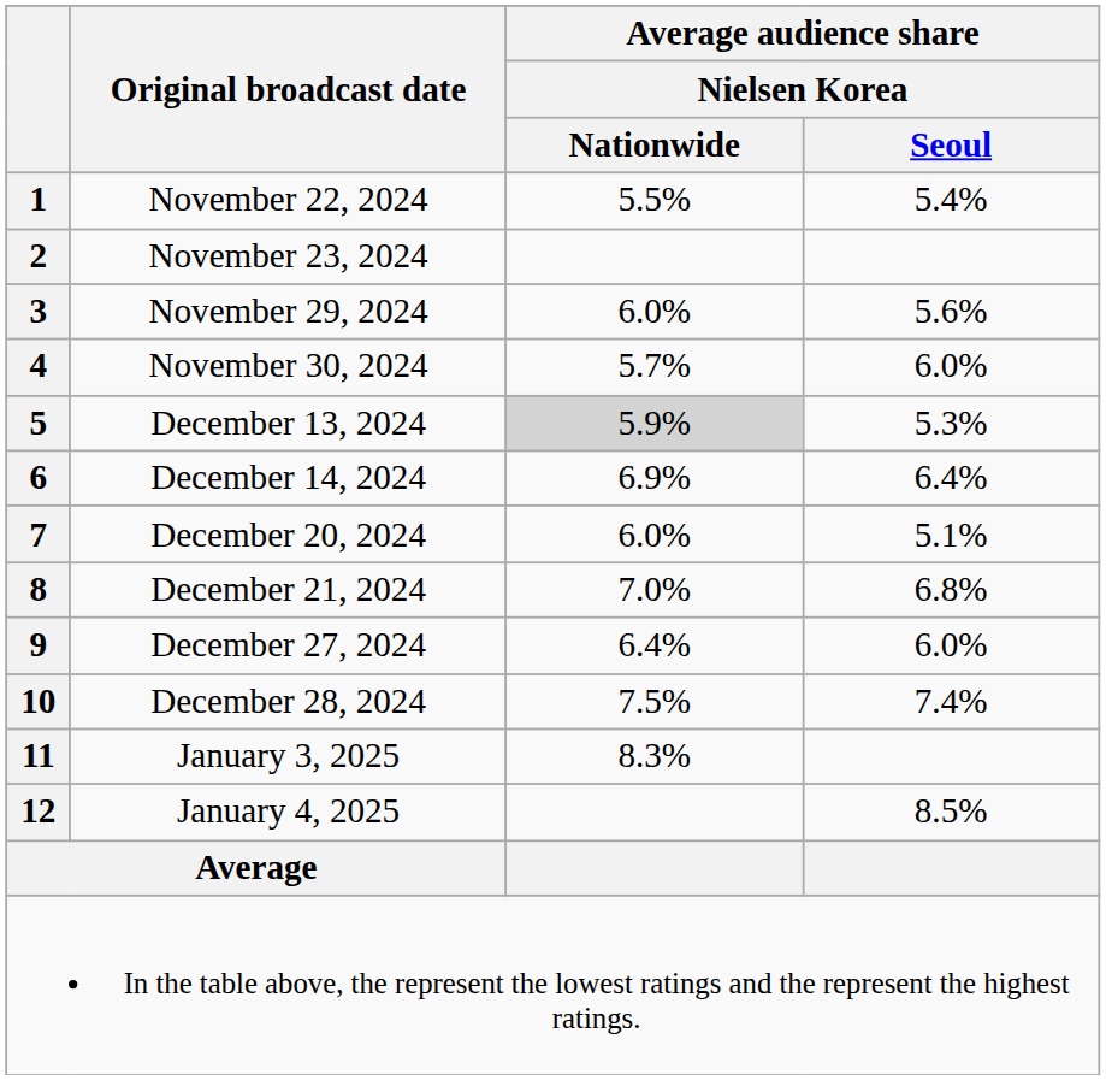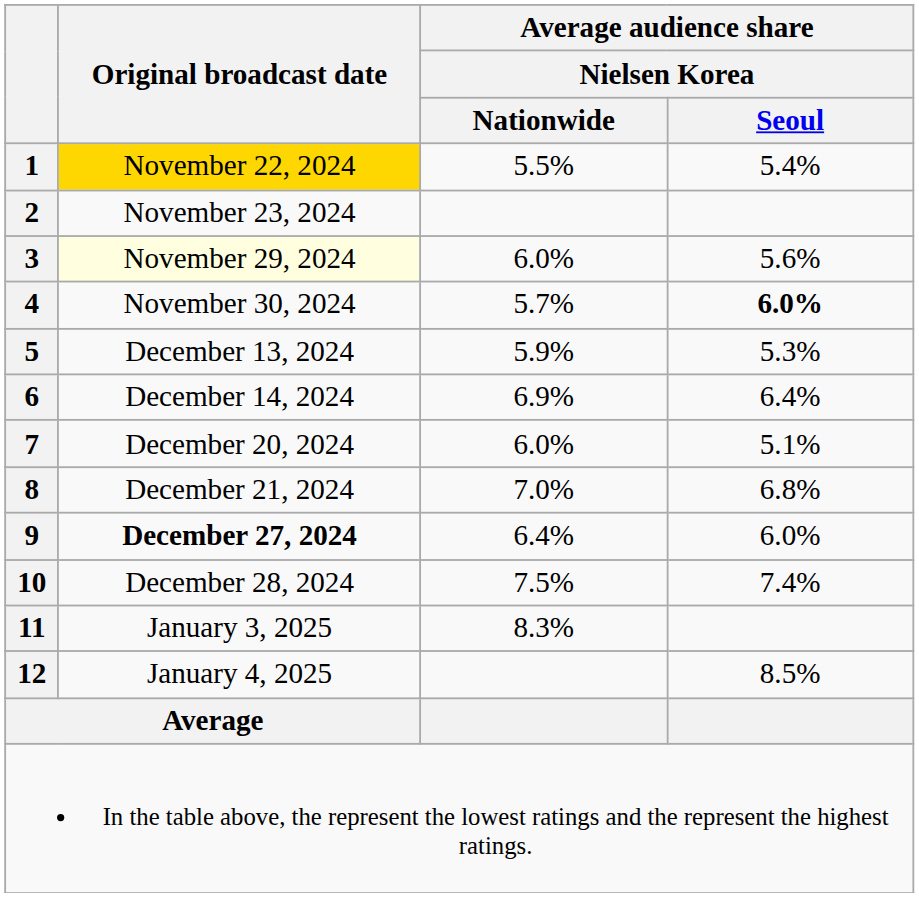1 | Original broadcast date: no background -> gold background
3 | Original broadcast date: no background -> lightyellow background
4 | Average audience share / Nielsen Korea / Seoul: normal -> bold
5 | Average audience share / Nielsen Korea / Nationwide: lightgrey background -> no background
9 | Original broadcast date: normal -> bold
